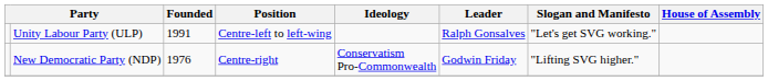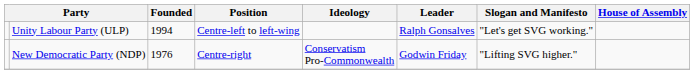Unity Labour Party (ULP) | Founded: 1991 -> 1994
